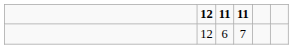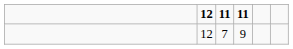row 2 | column 3: 6 -> 7
row 2 | column 4: 7 -> 9
